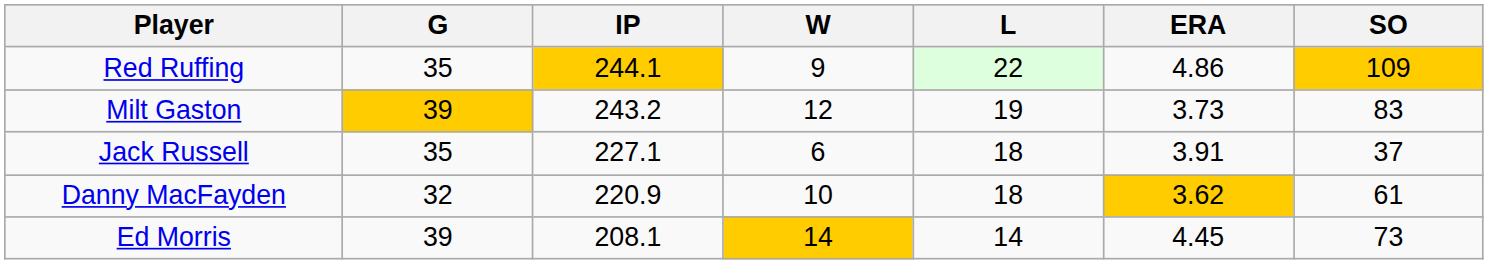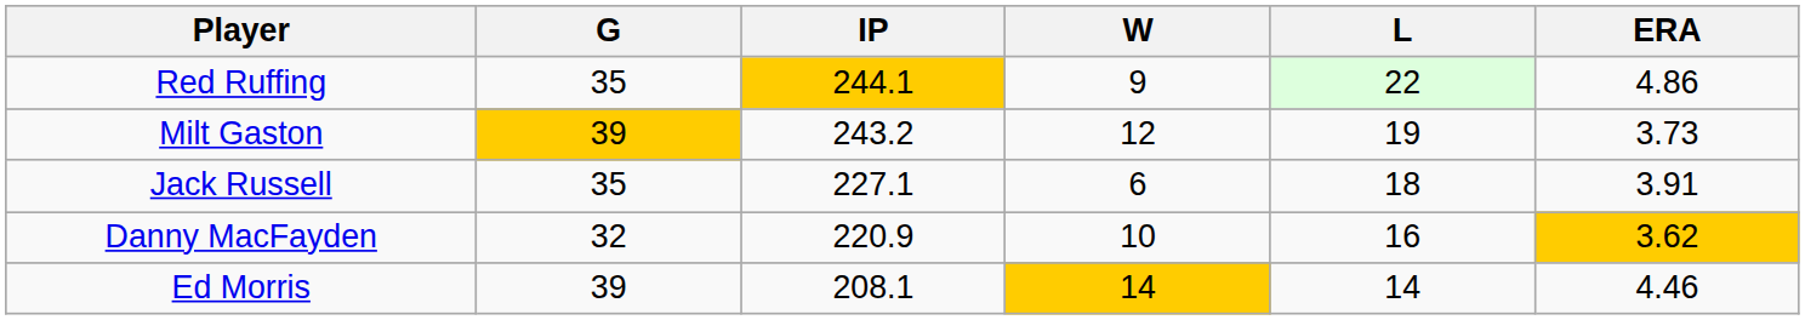- column: SO | 109 | 83 | 37 | 61 | 73
Danny MacFayden | L: 18 -> 16
Ed Morris | ERA: 4.45 -> 4.46
